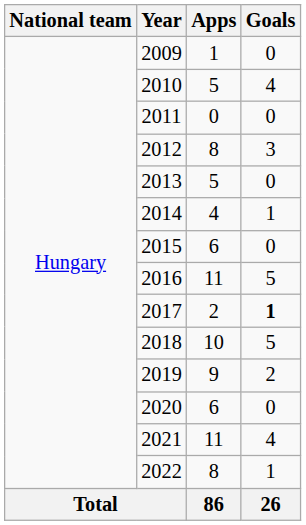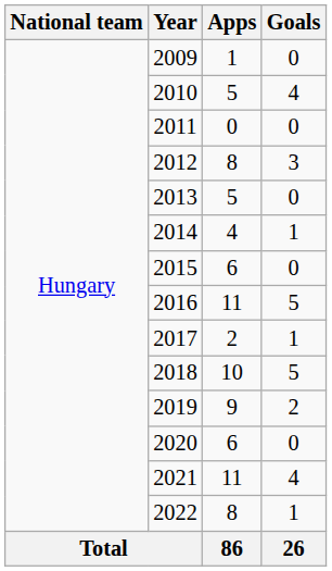2017 | Goals: bold -> normal
